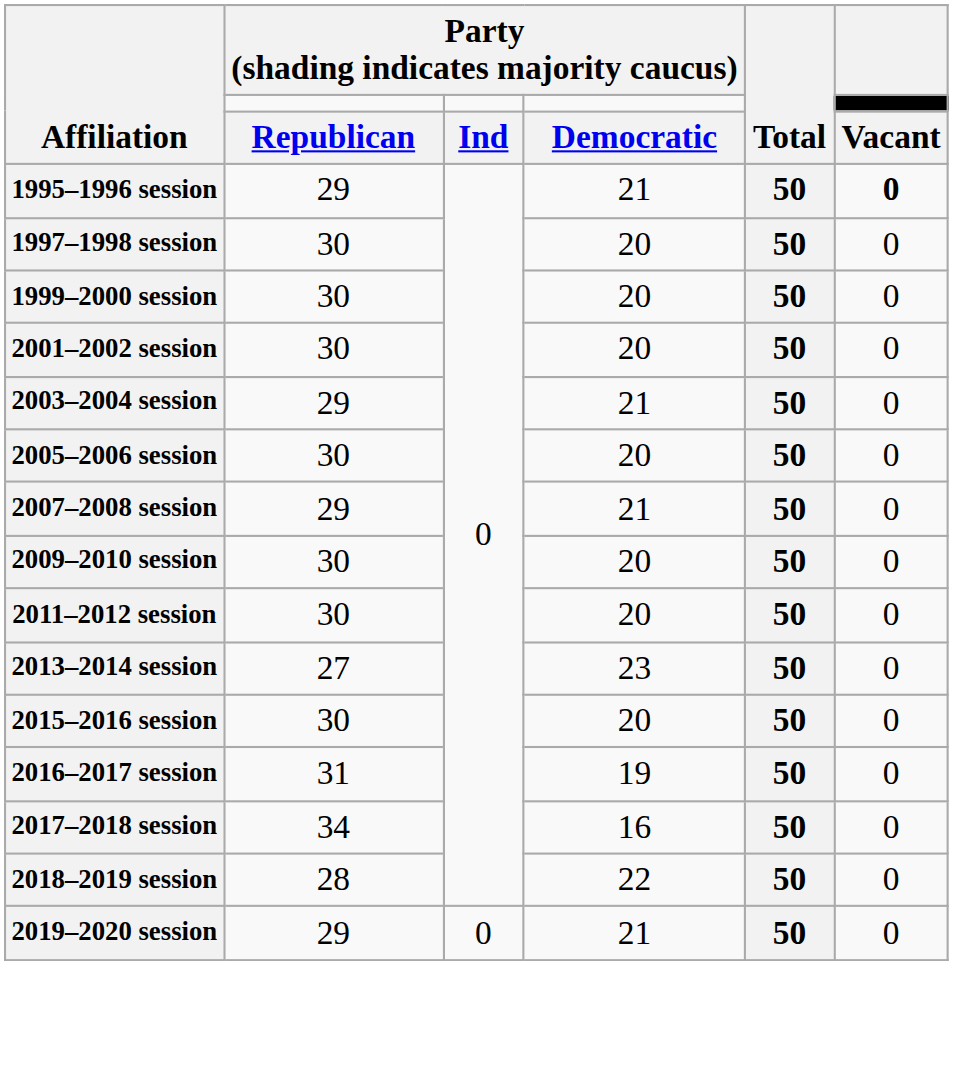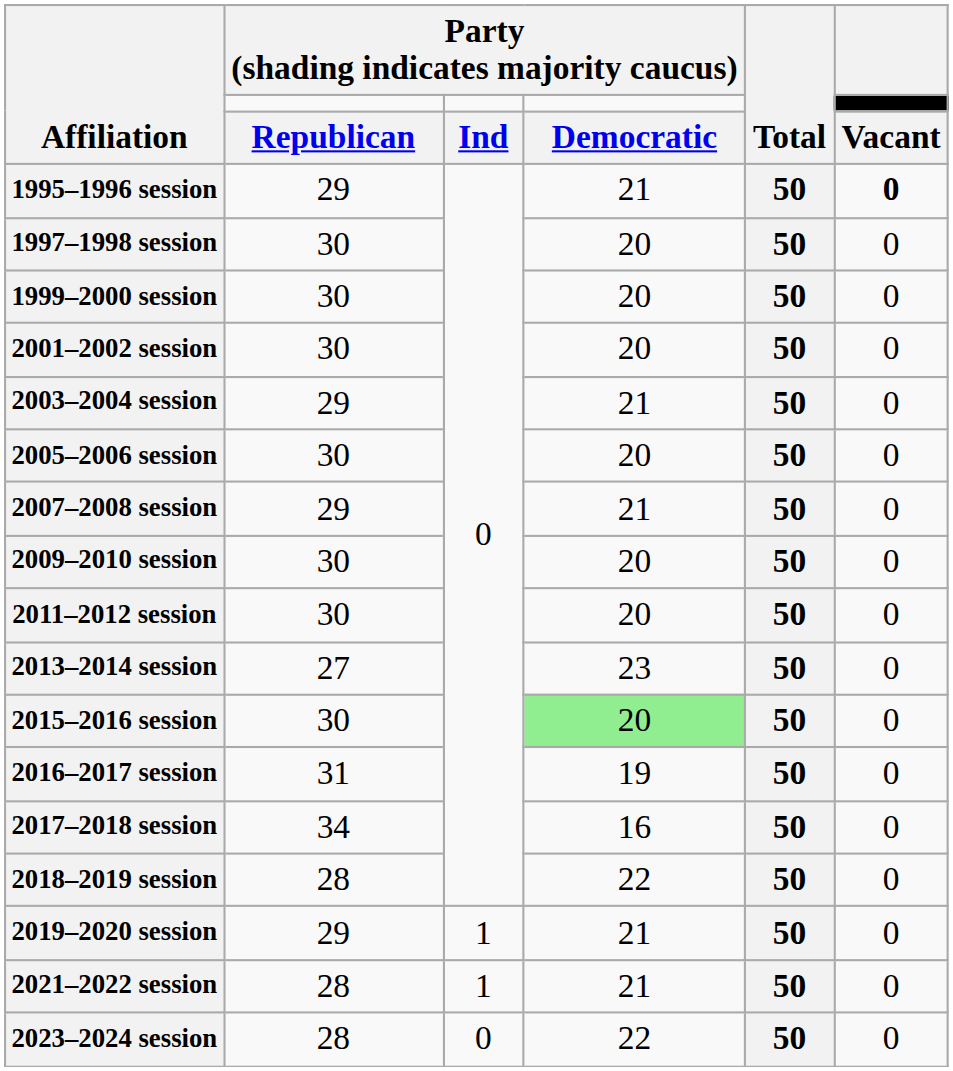2015–2016 session | column 4: no background -> lightgreen background
2019–2020 session | column 3: 0 -> 1
+ row: 2021–2022 session | 28 | 1 | 21 | 50 | 0
+ row: 2023–2024 session | 28 | 0 | 22 | 50 | 0
